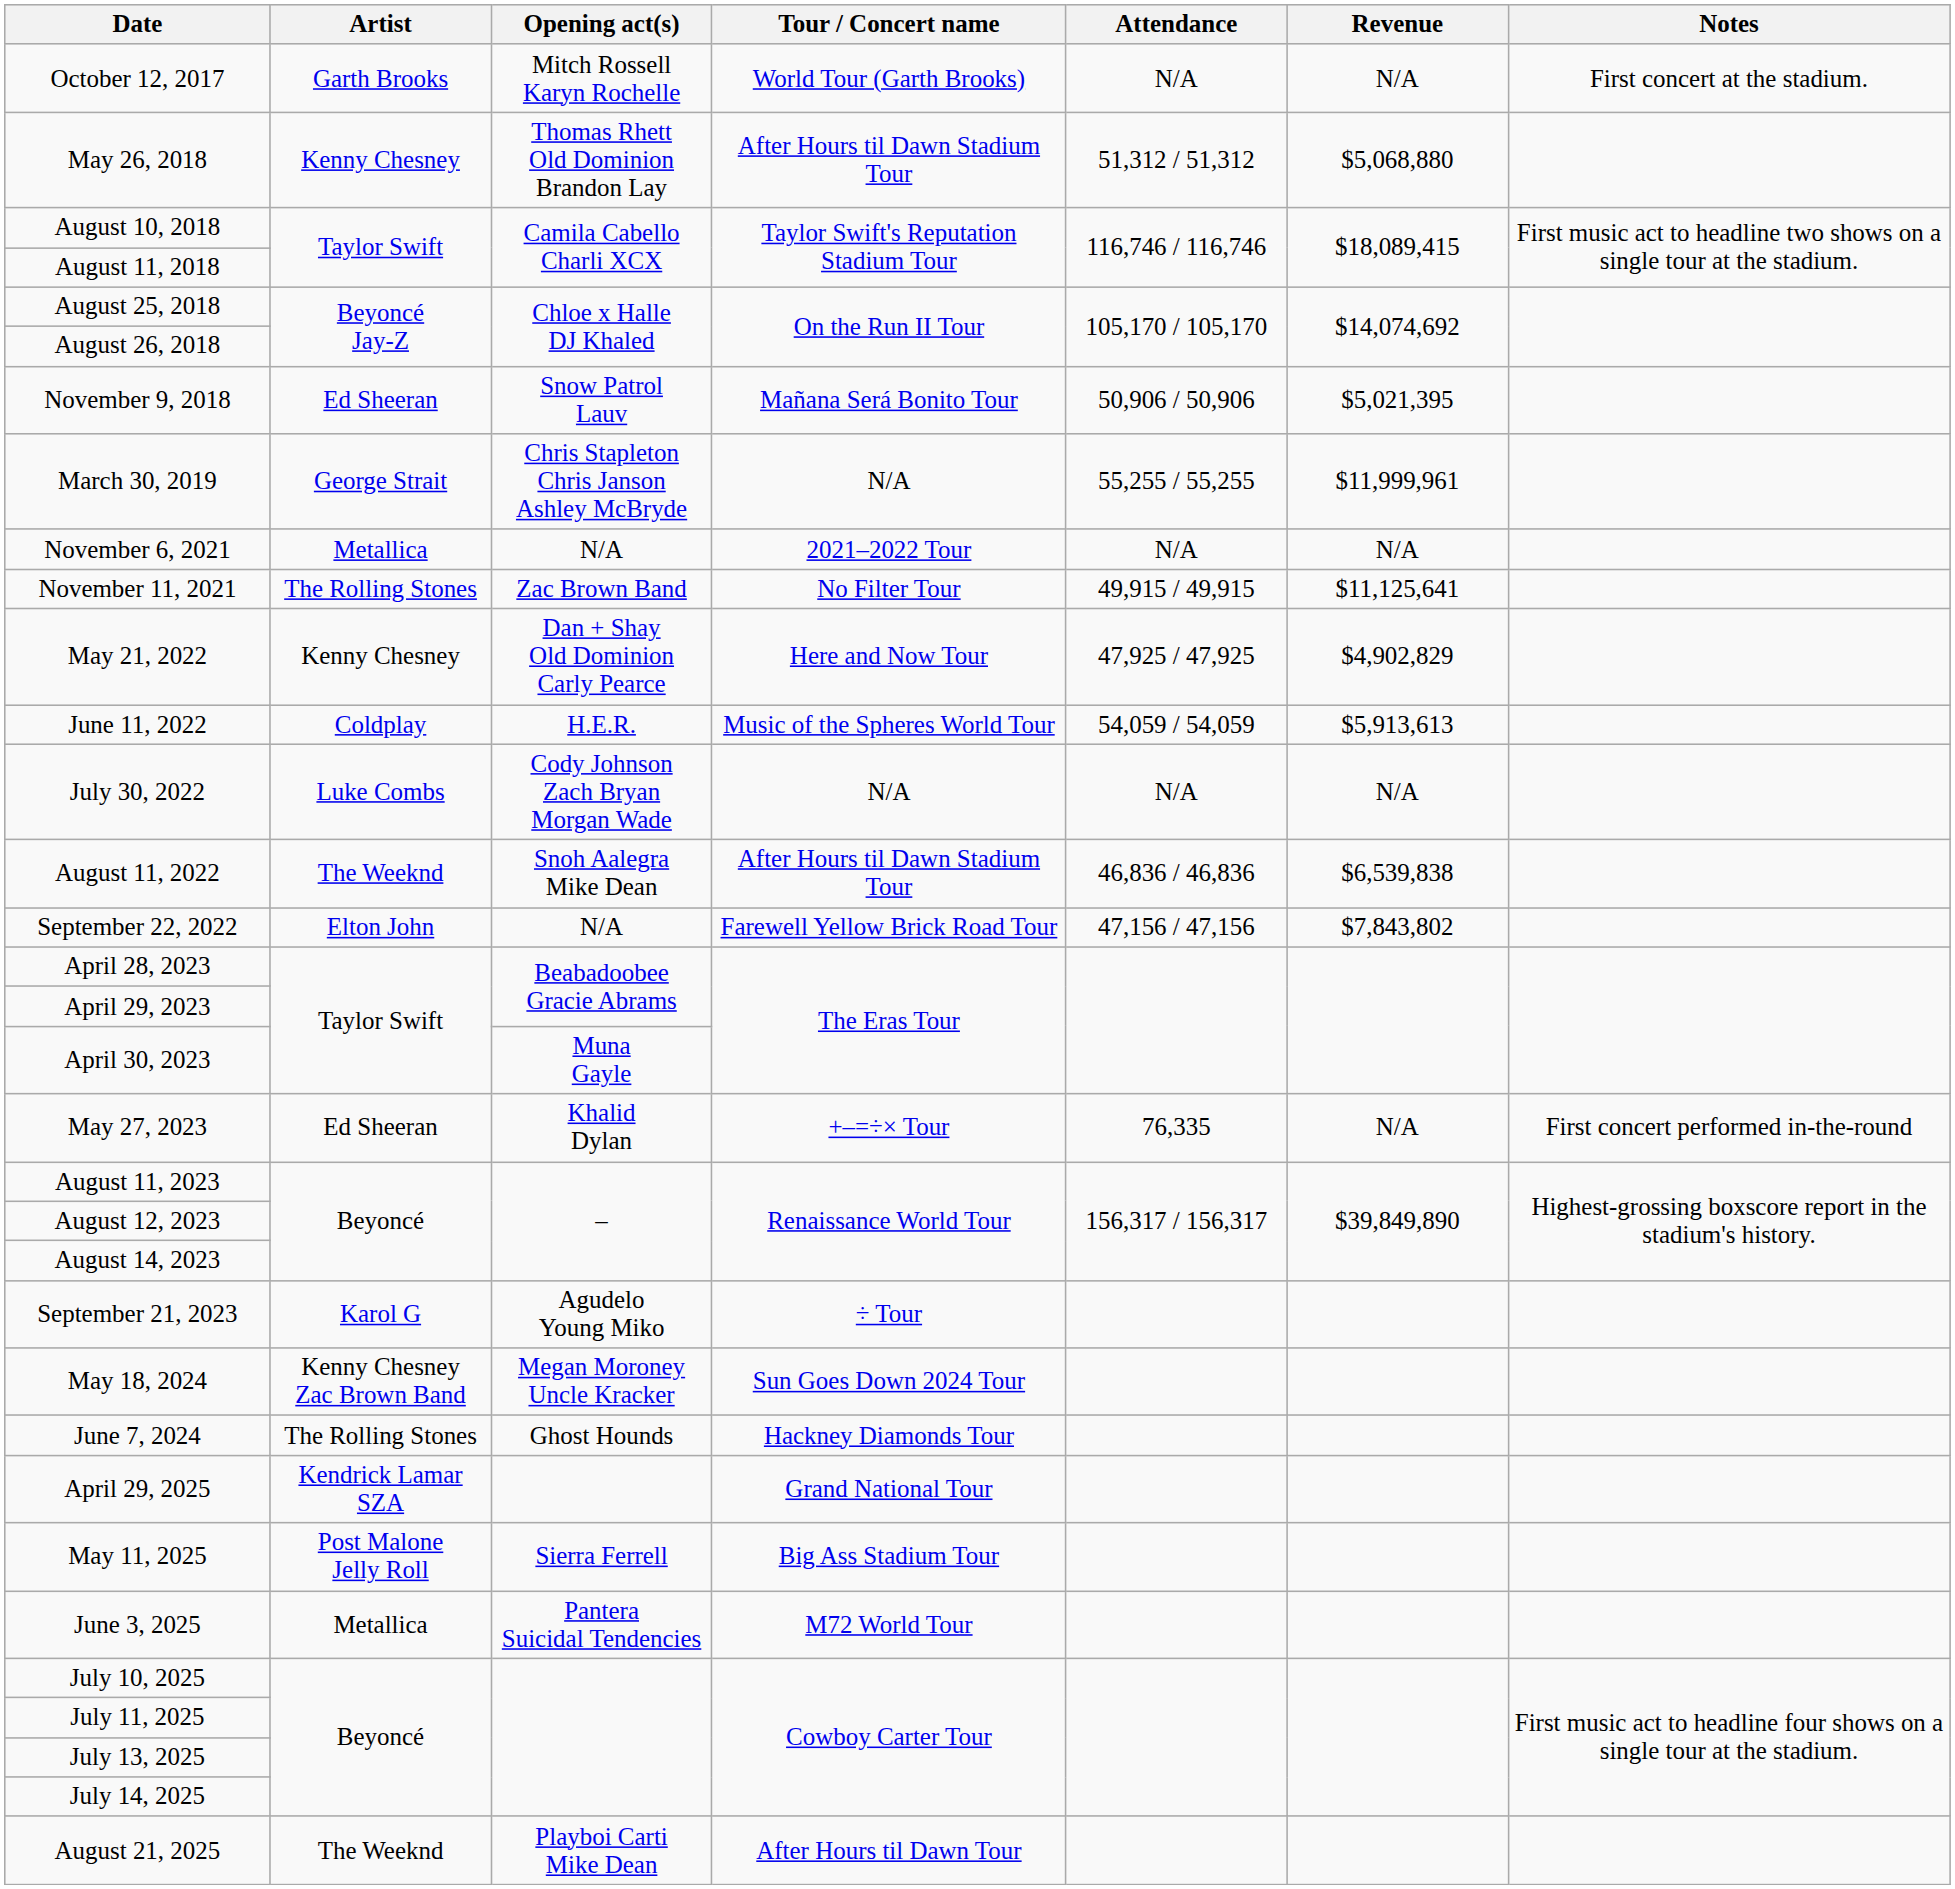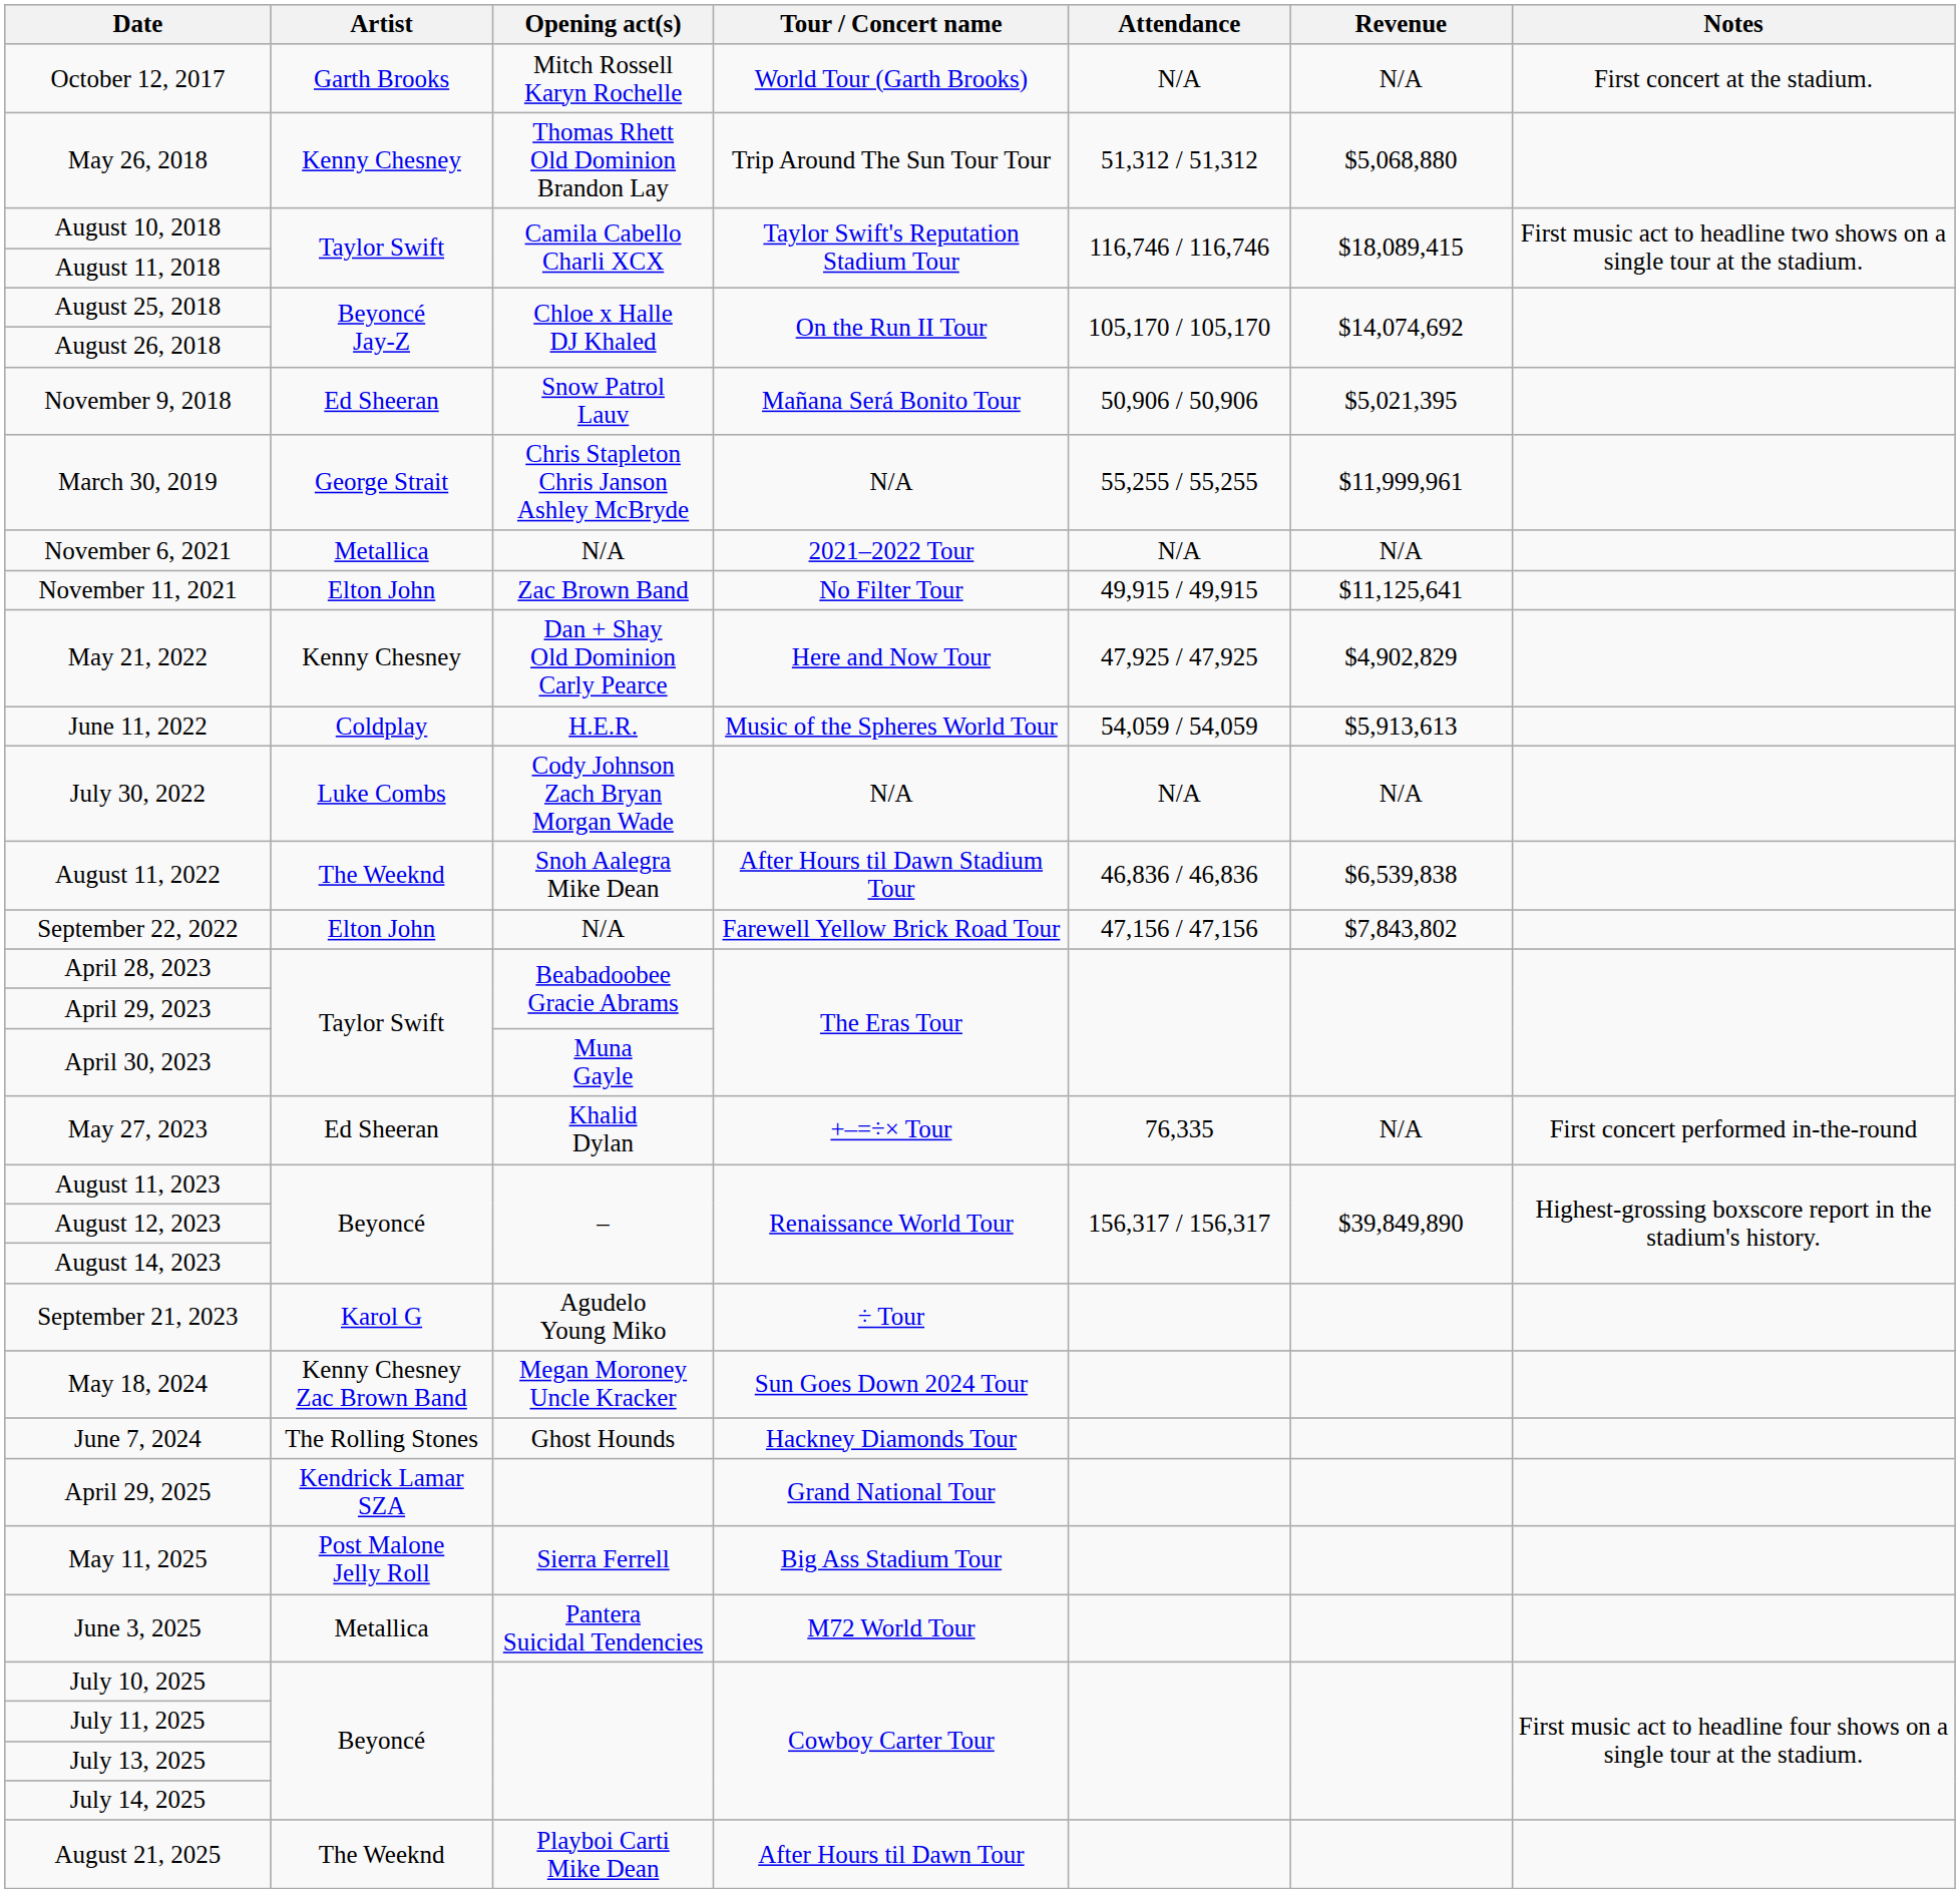May 26, 2018 | Tour / Concert name: After Hours til Dawn Stadium Tour -> Trip Around The Sun Tour Tour
November 11, 2021 | Artist: The Rolling Stones -> Elton John
